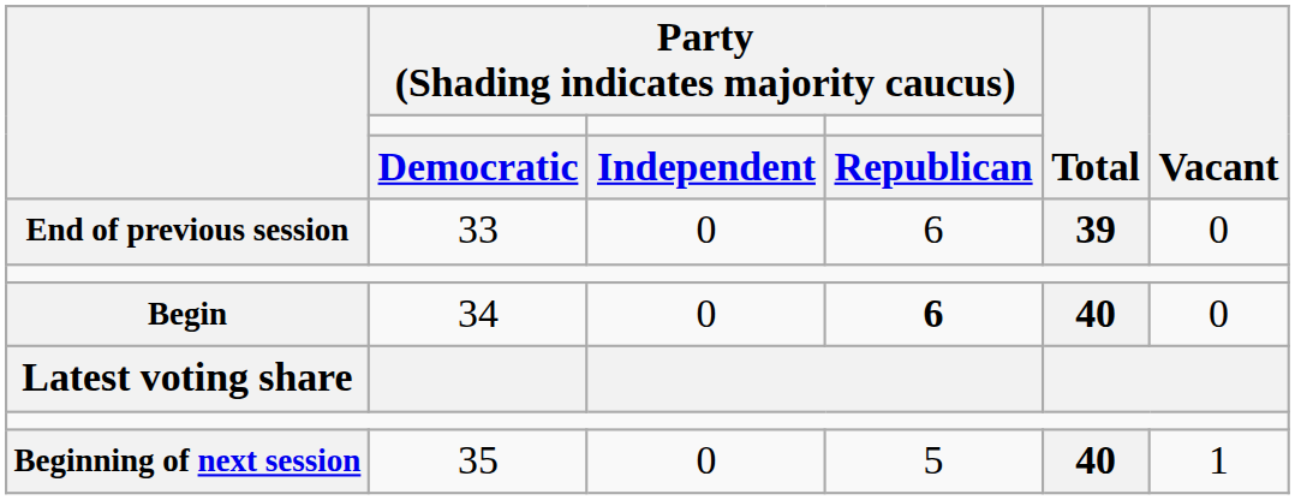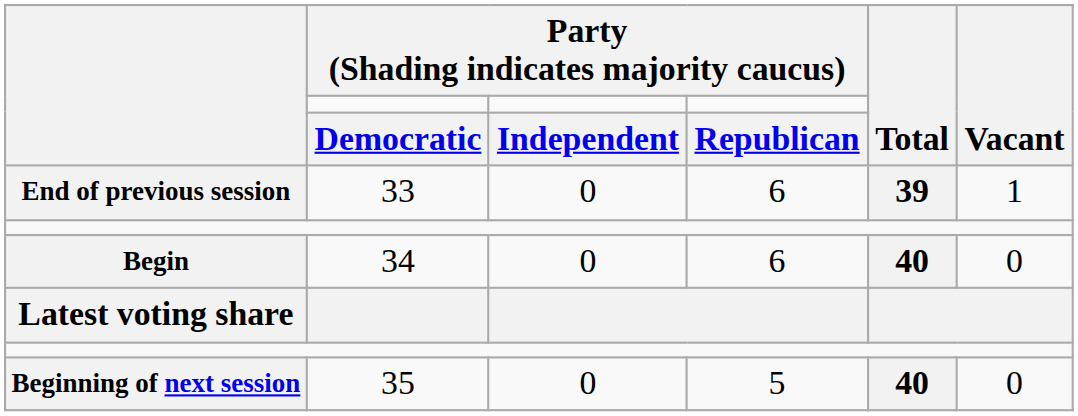End of previous session | Vacant: 0 -> 1
Begin | column 4: bold -> normal
Beginning of next session | Vacant: 1 -> 0
